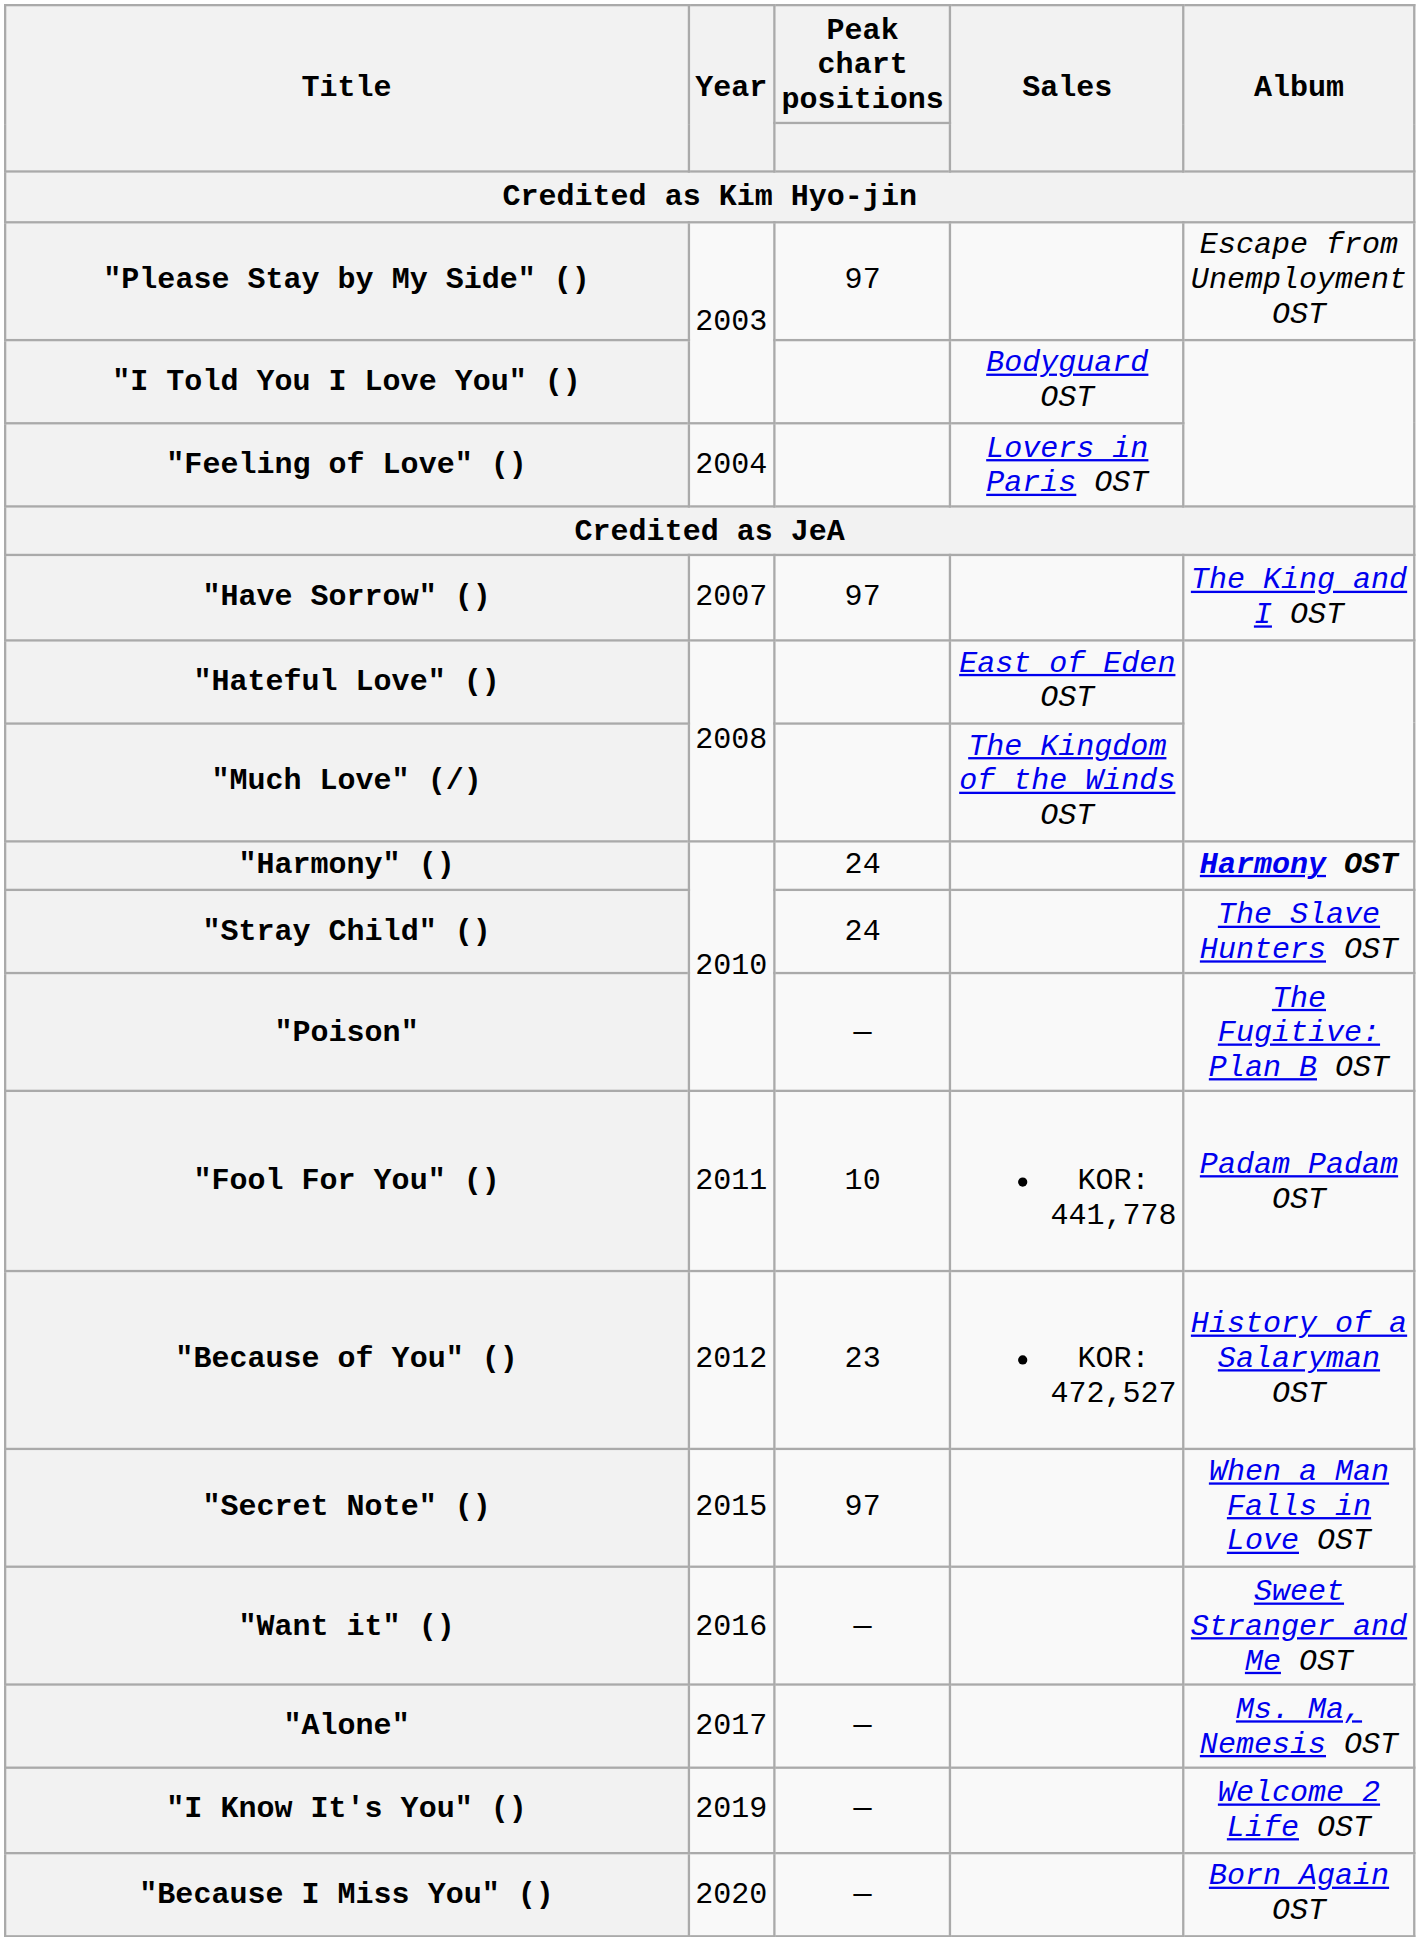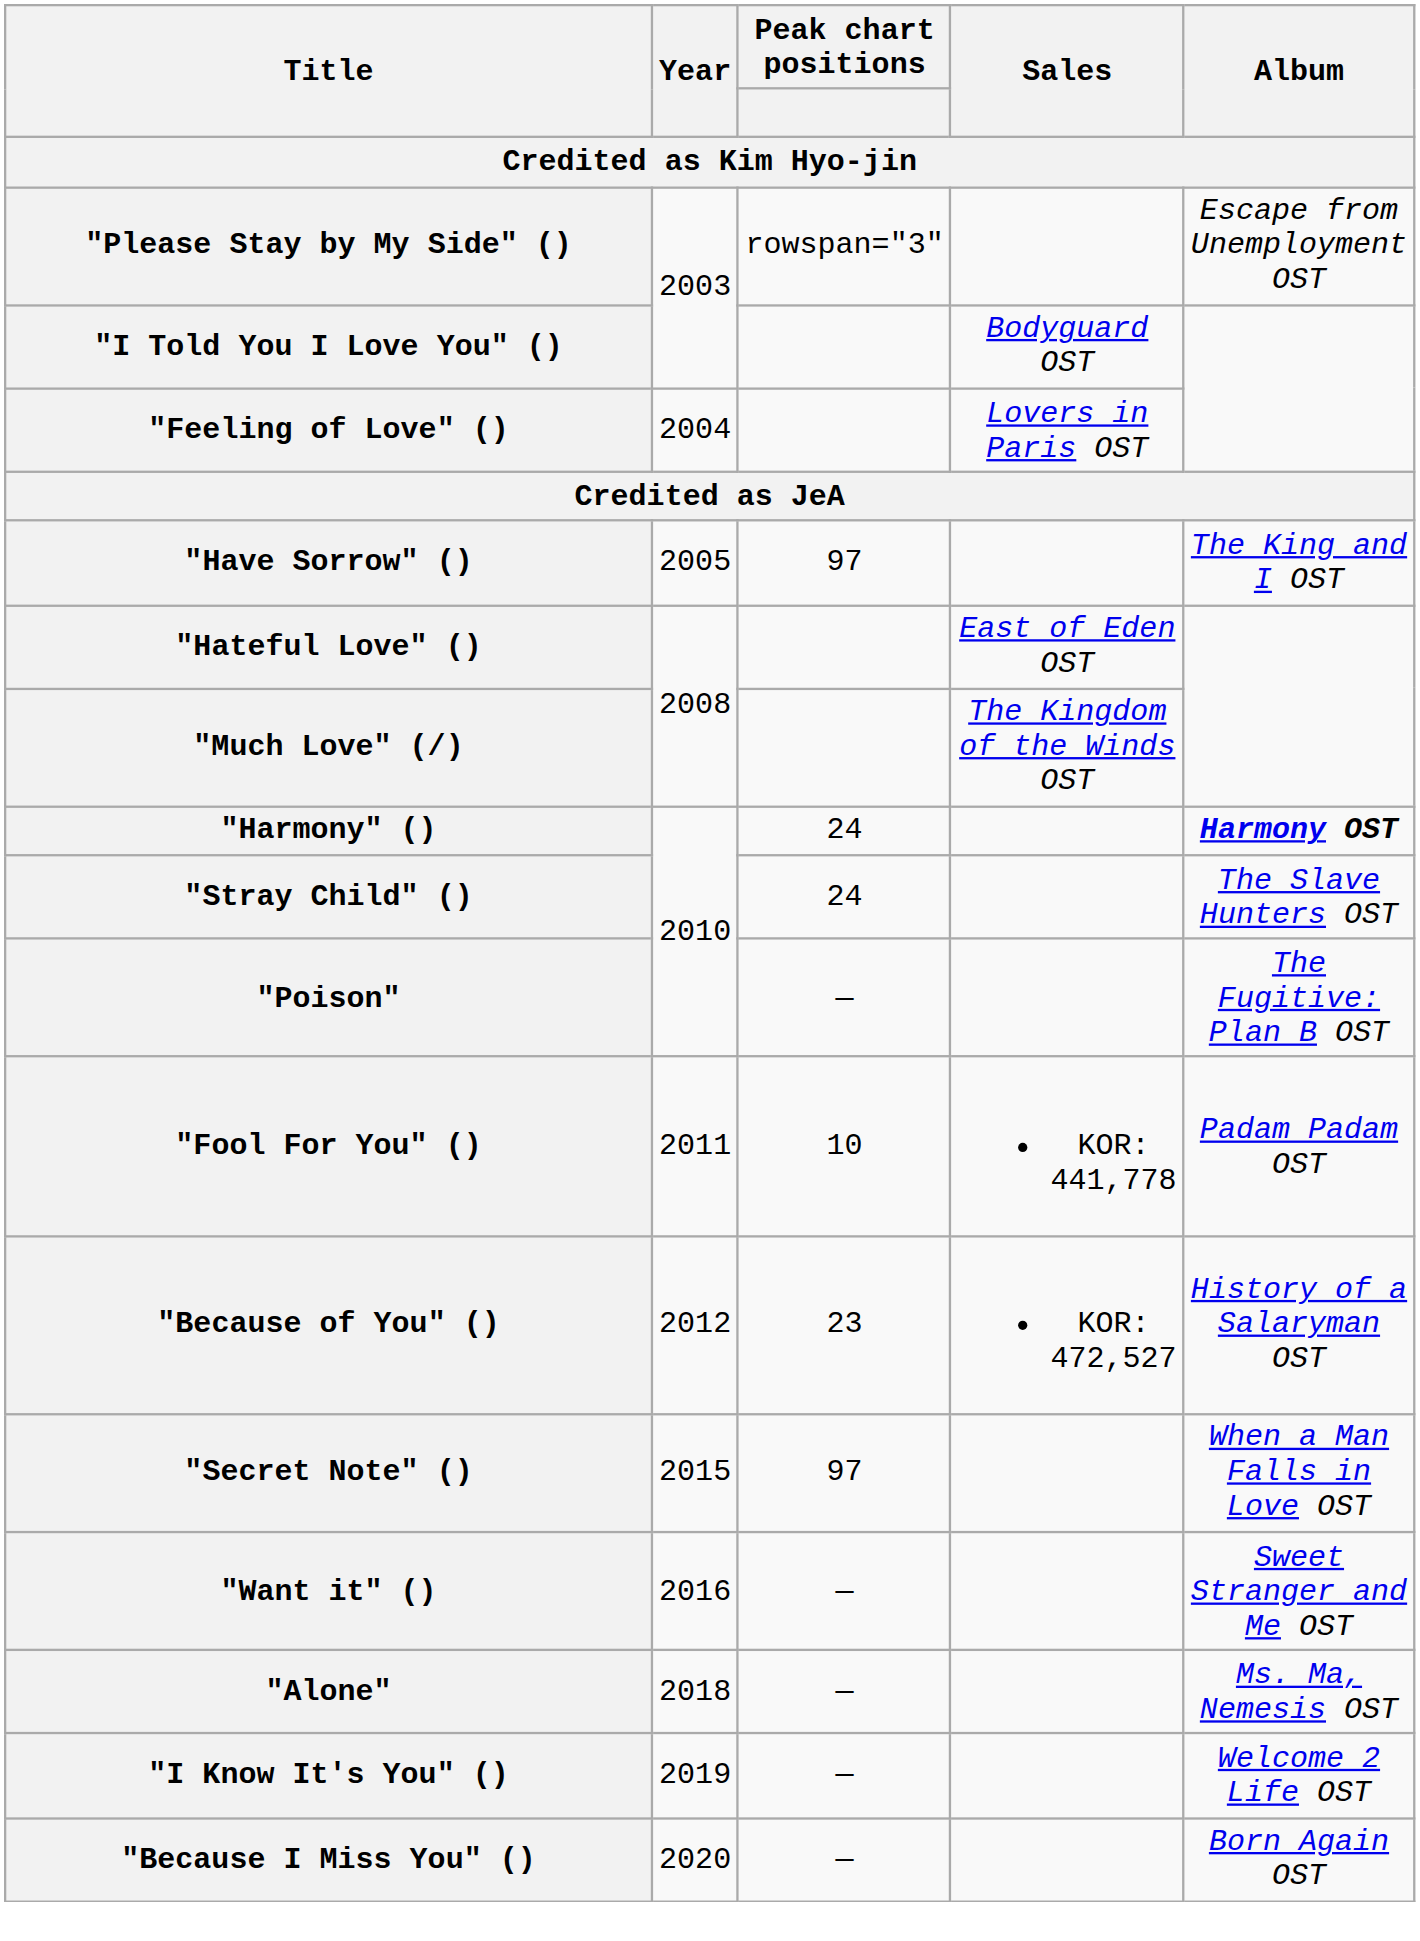"Please Stay by My Side" () | Peak chart positions: 97 -> rowspan="3"
"Have Sorrow" () | Year: 2007 -> 2005
"Alone" | Year: 2017 -> 2018
